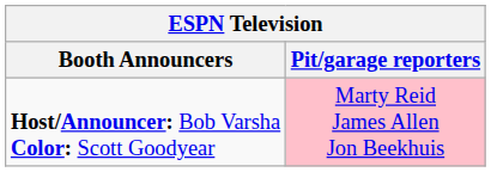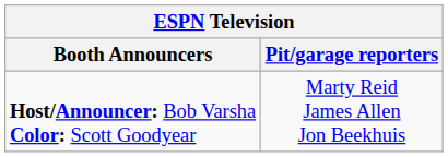Host/Announcer: Bob Varsha Color: Scott Goodyear | Pit/garage reporters: pink background -> no background
